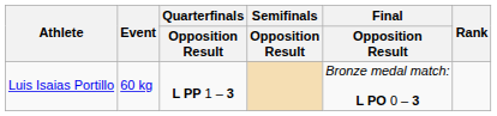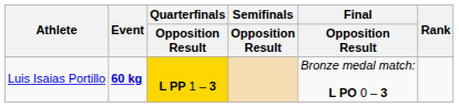Luis Isaias Portillo | Event: normal -> bold
Luis Isaias Portillo | Quarterfinals / Opposition Result: no background -> gold background
